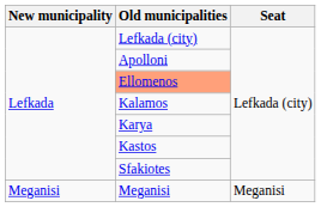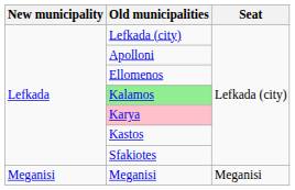Ellomenos | Old municipalities: lightsalmon background -> no background
Kalamos | Old municipalities: no background -> lightgreen background
Karya | Old municipalities: no background -> pink background
